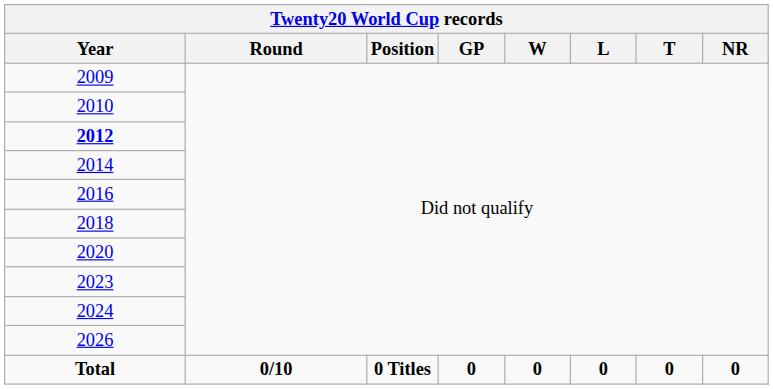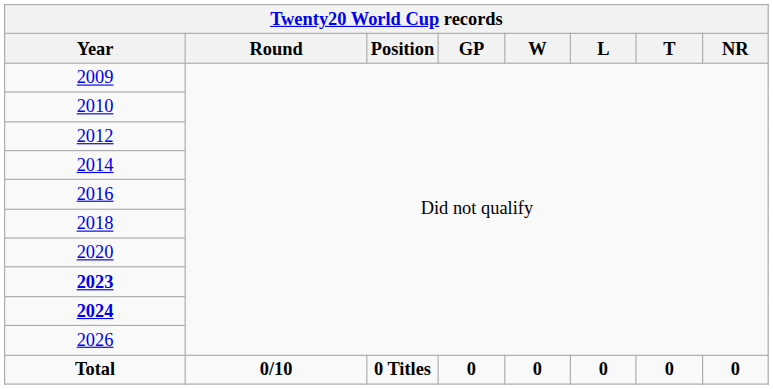2012 | Year: bold -> normal
2023 | Year: normal -> bold
2024 | Year: normal -> bold
